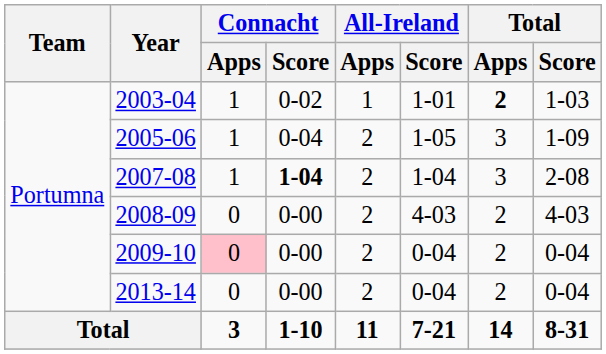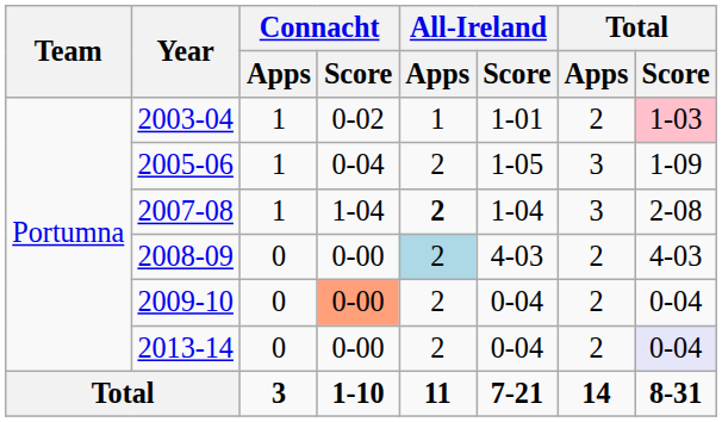2003-04 | Total / Apps: bold -> normal
2003-04 | Total / Score: no background -> pink background
2007-08 | Connacht / Score: bold -> normal
2007-08 | All-Ireland / Apps: normal -> bold
2008-09 | All-Ireland / Apps: no background -> lightblue background
2009-10 | Connacht / Apps: pink background -> no background
2009-10 | Connacht / Score: no background -> lightsalmon background
2013-14 | Total / Score: no background -> lavender background
